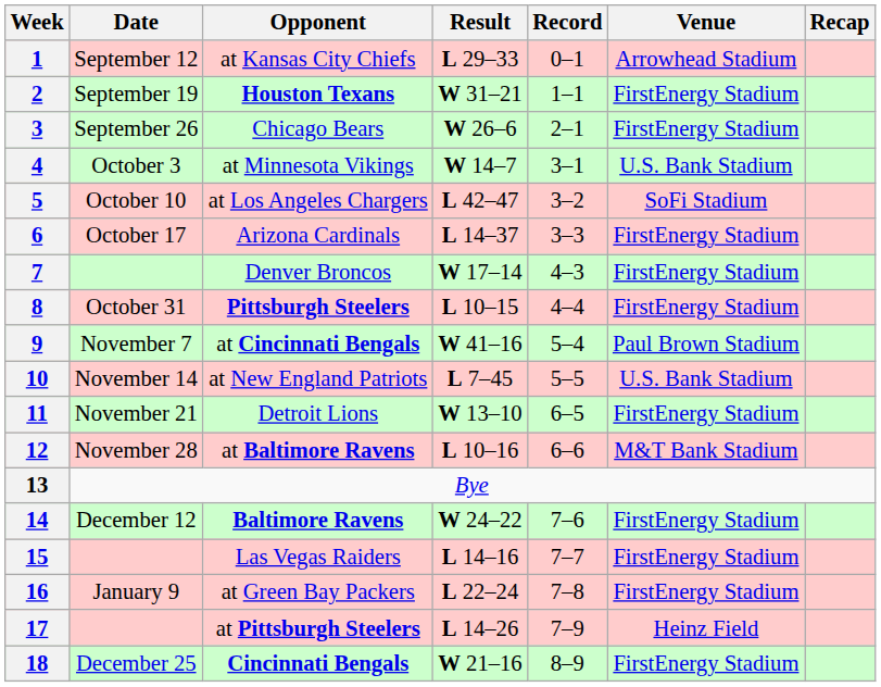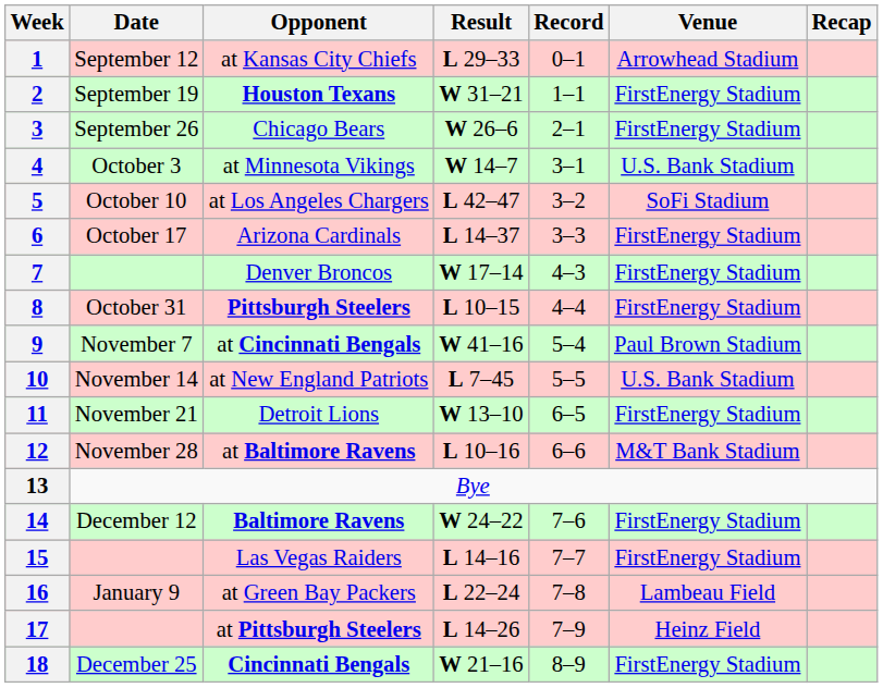16 | Venue: FirstEnergy Stadium -> Lambeau Field
